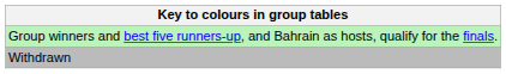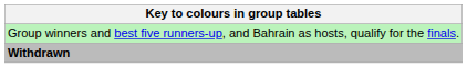row 3 | column 1: normal -> bold
